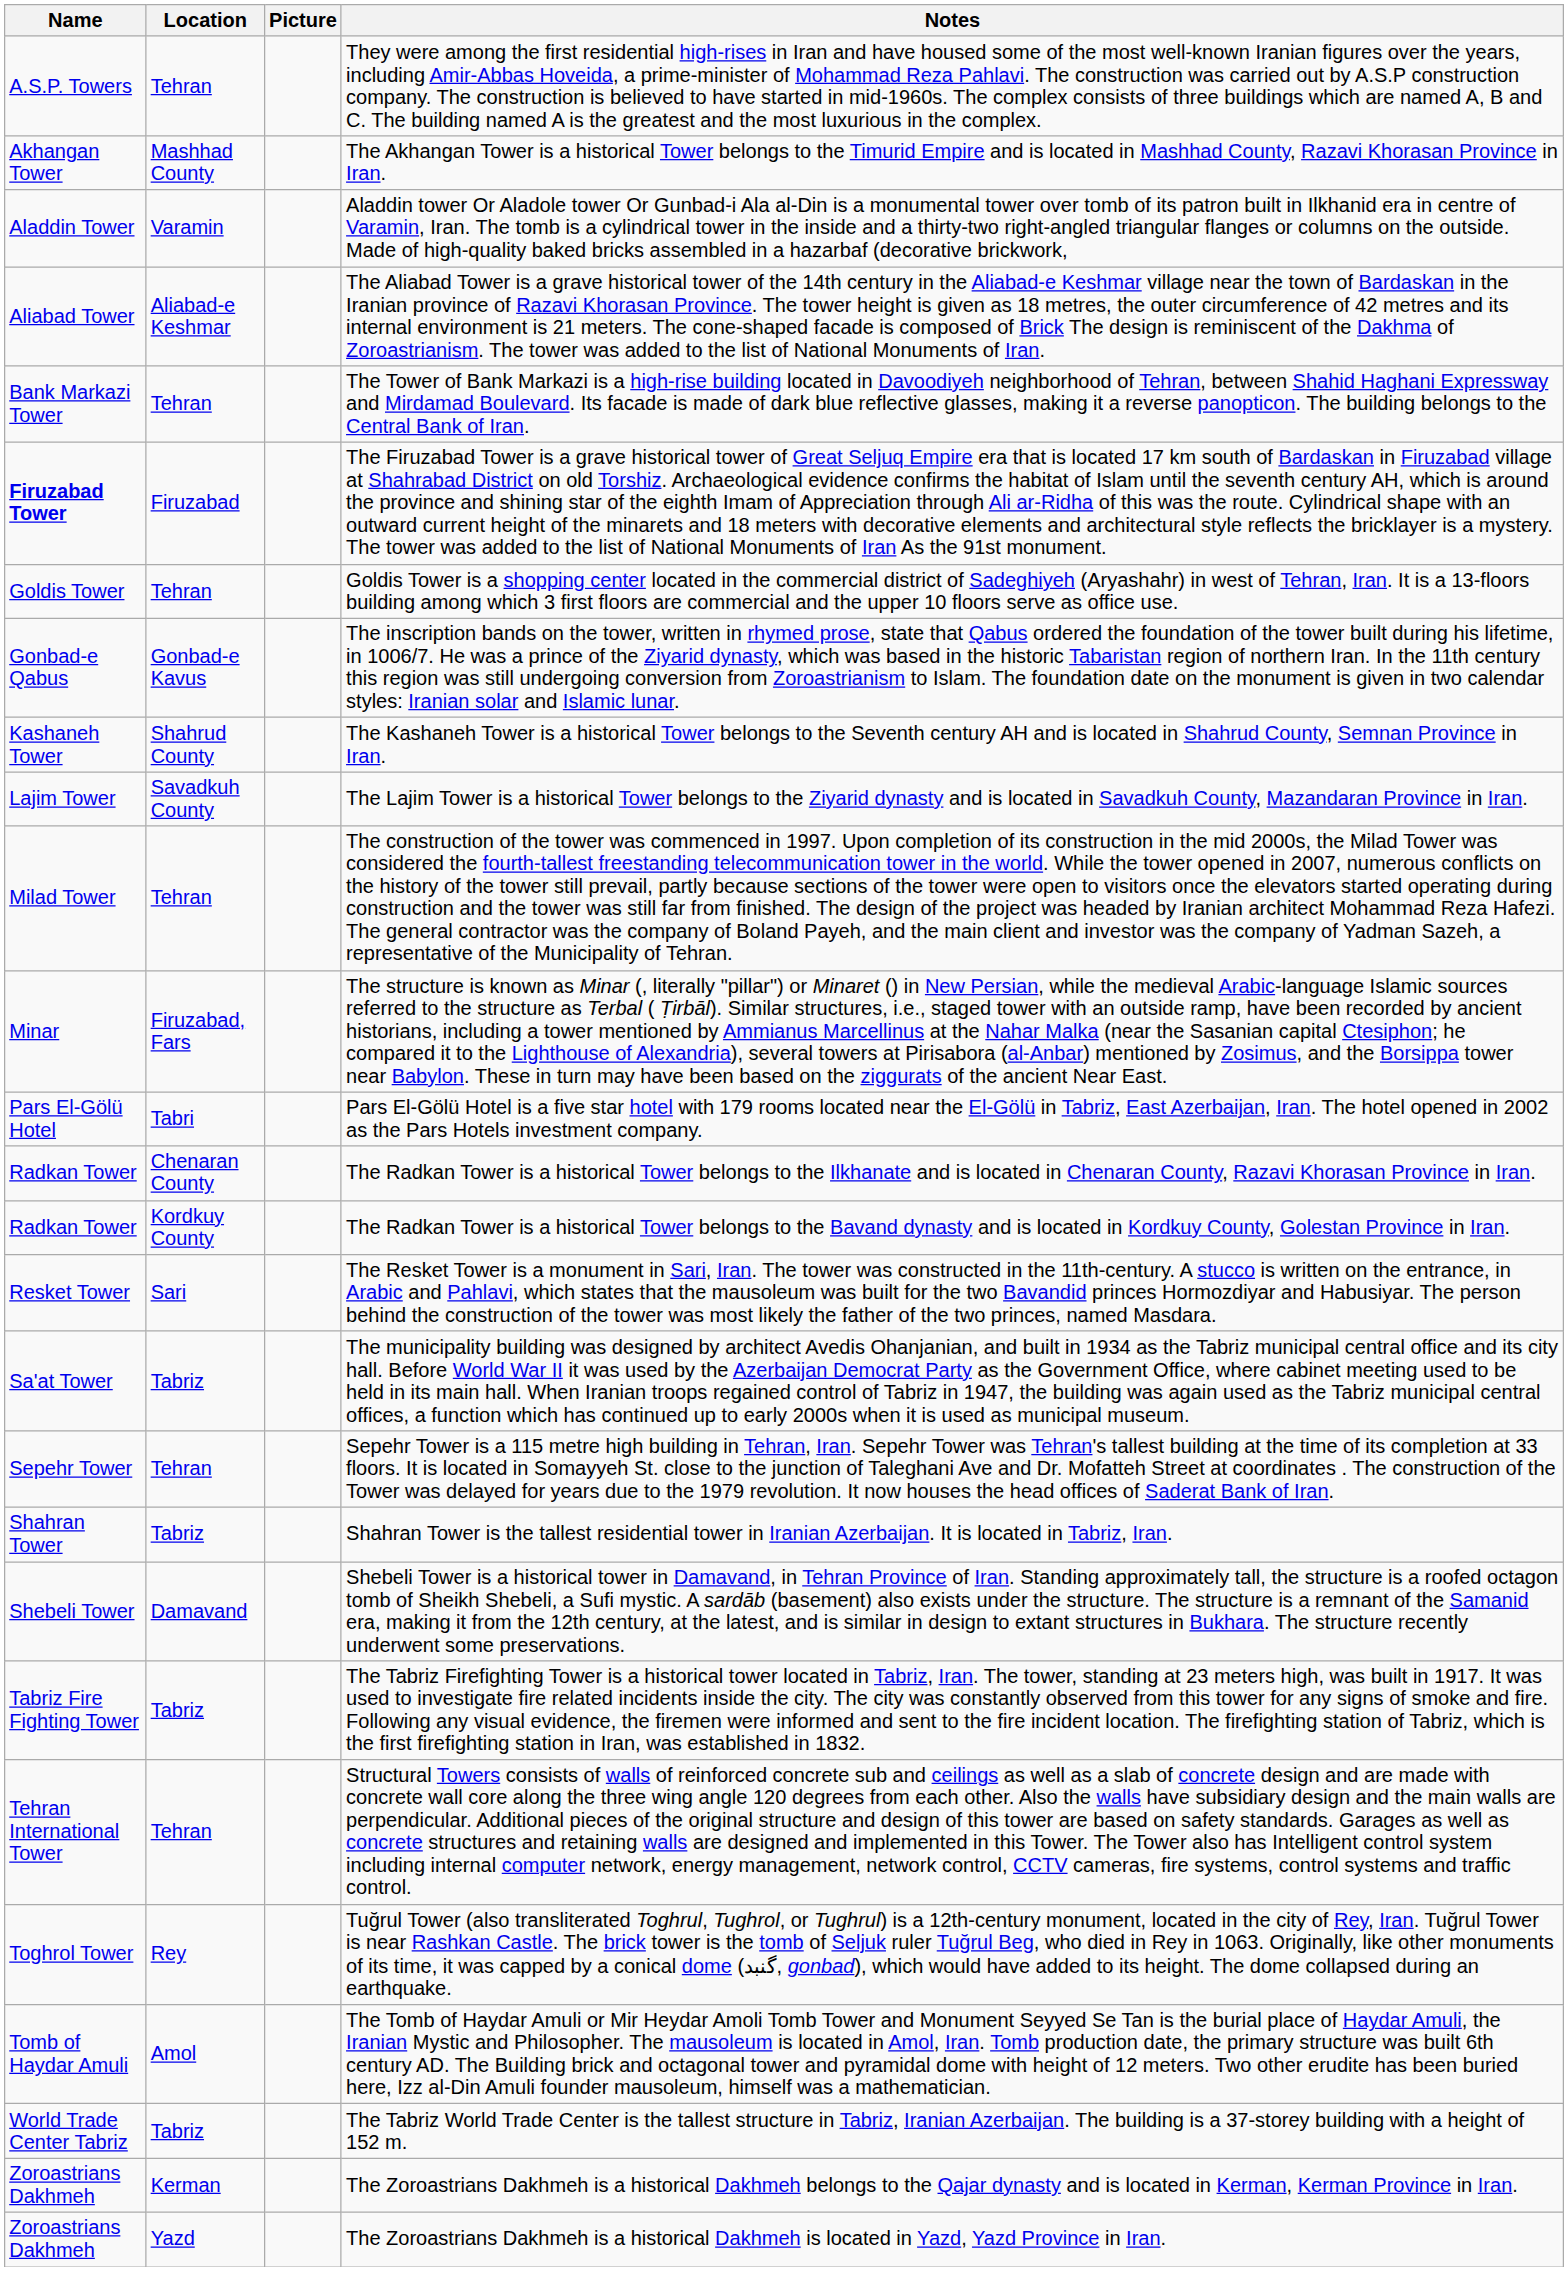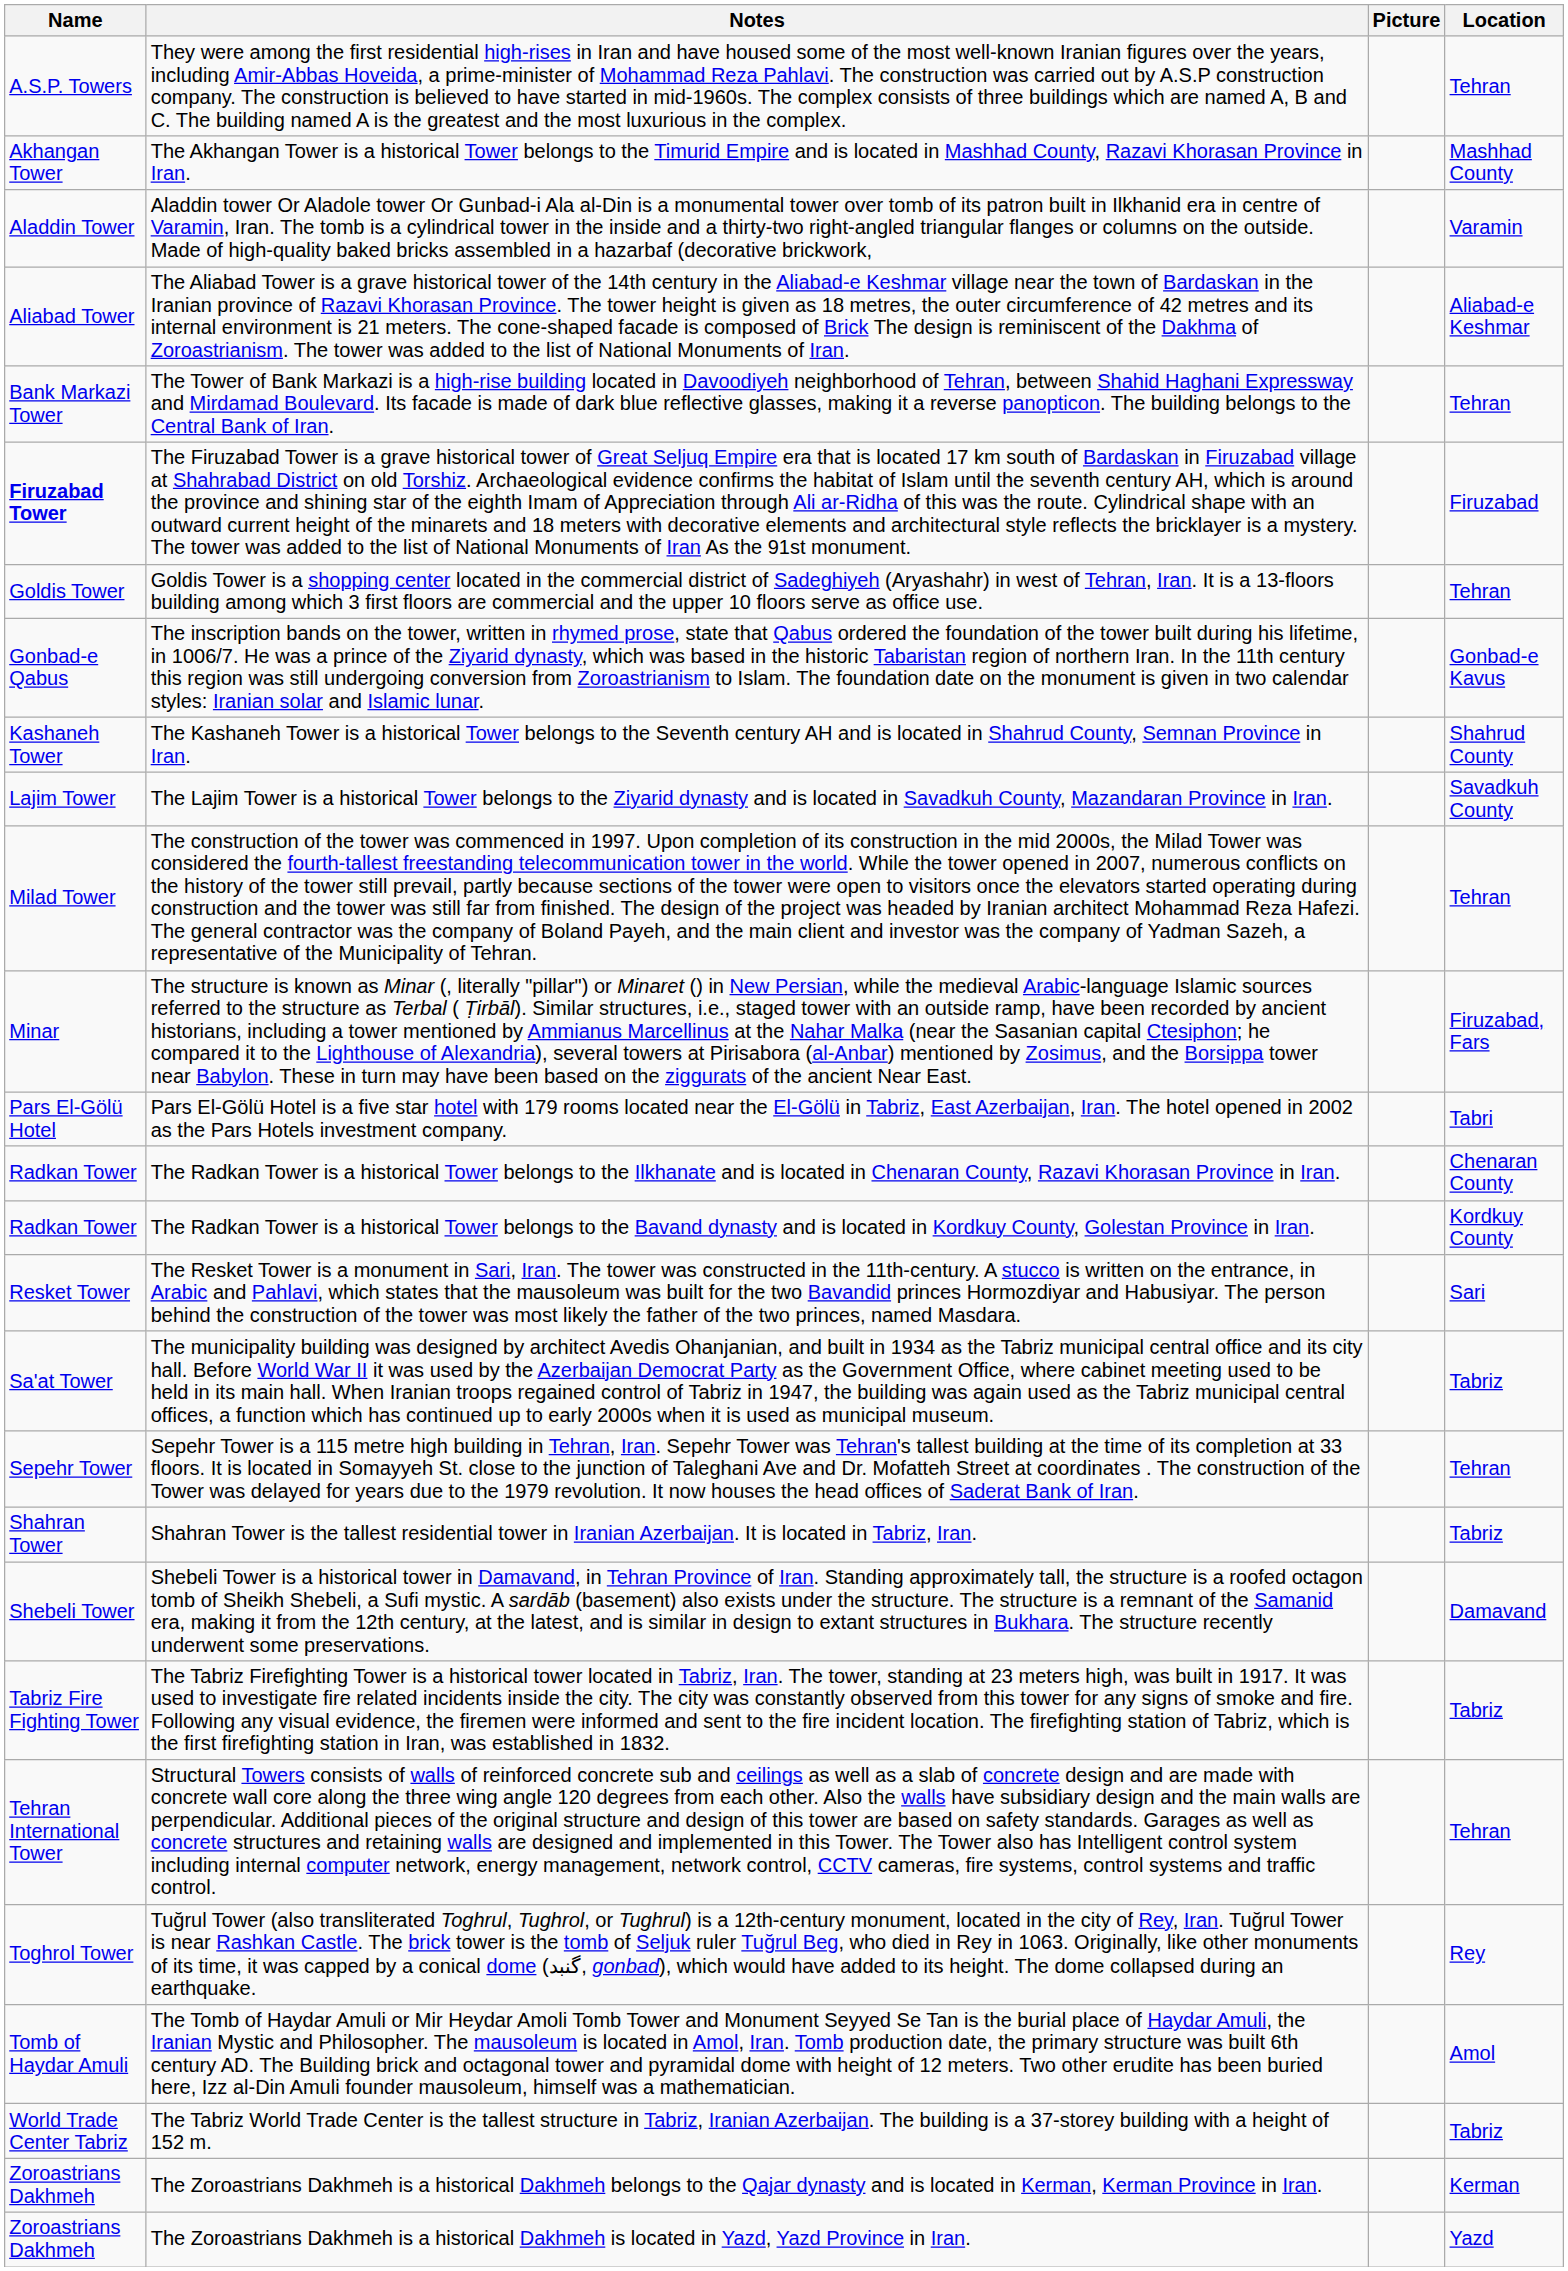columns swapped: Location <-> Notes
